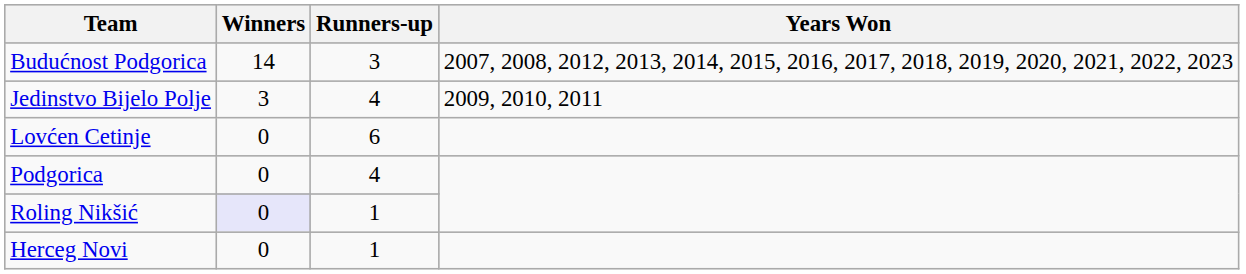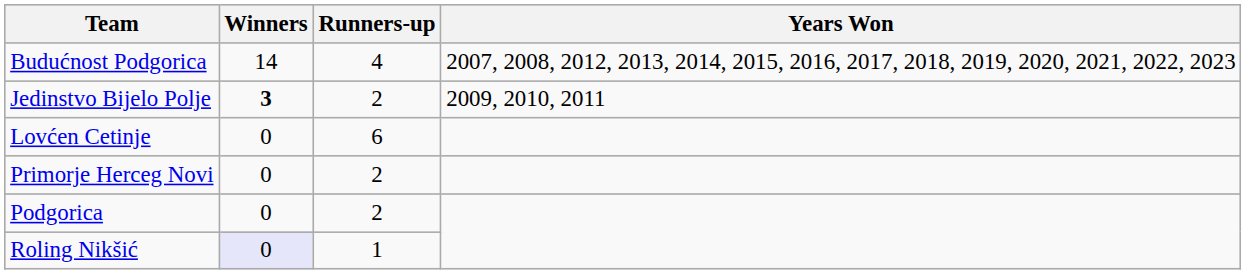Budućnost Podgorica | Runners-up: 3 -> 4
Jedinstvo Bijelo Polje | Winners: normal -> bold
Jedinstvo Bijelo Polje | Runners-up: 4 -> 2
+ row: Primorje Herceg Novi | 0 | 2
Podgorica | Runners-up: 4 -> 2
- row: Herceg Novi | 0 | 1
